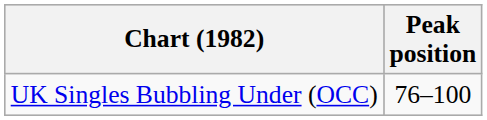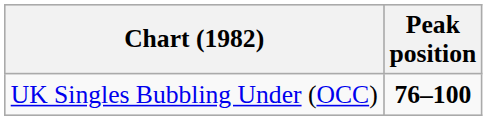UK Singles Bubbling Under (OCC) | Peak position: normal -> bold
